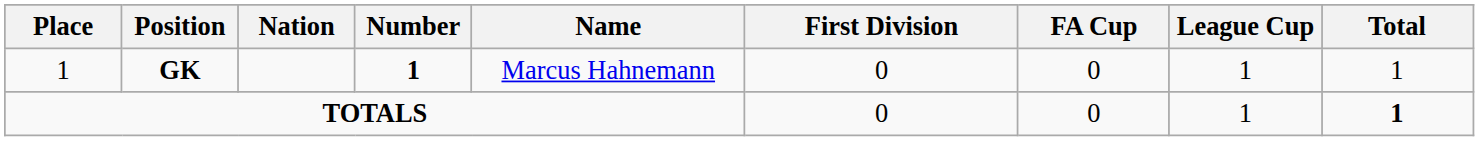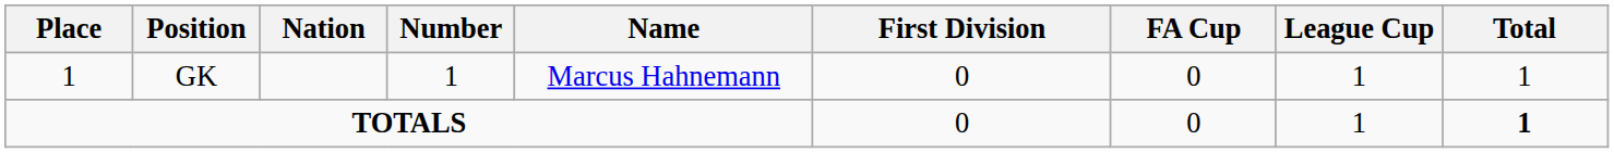row 2 | Position: bold -> normal
row 2 | Number: bold -> normal
